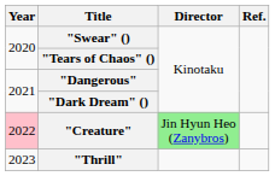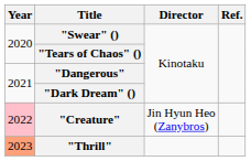"Creature" | Director: lightgreen background -> no background
"Thrill" | Year: no background -> lightsalmon background
